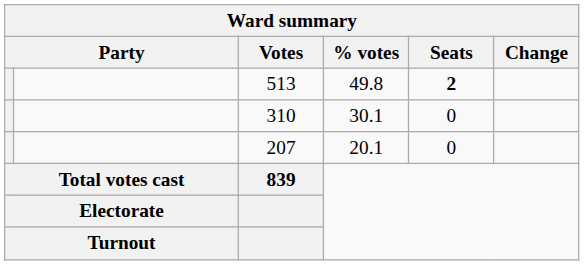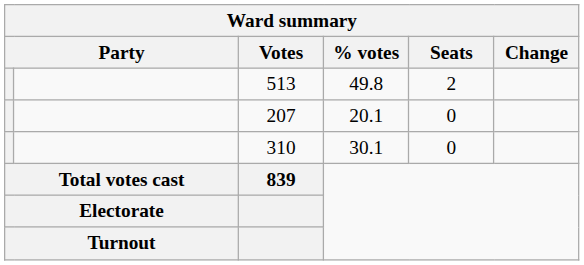513 | Seats: bold -> normal
rows swapped: 310 <-> 207
